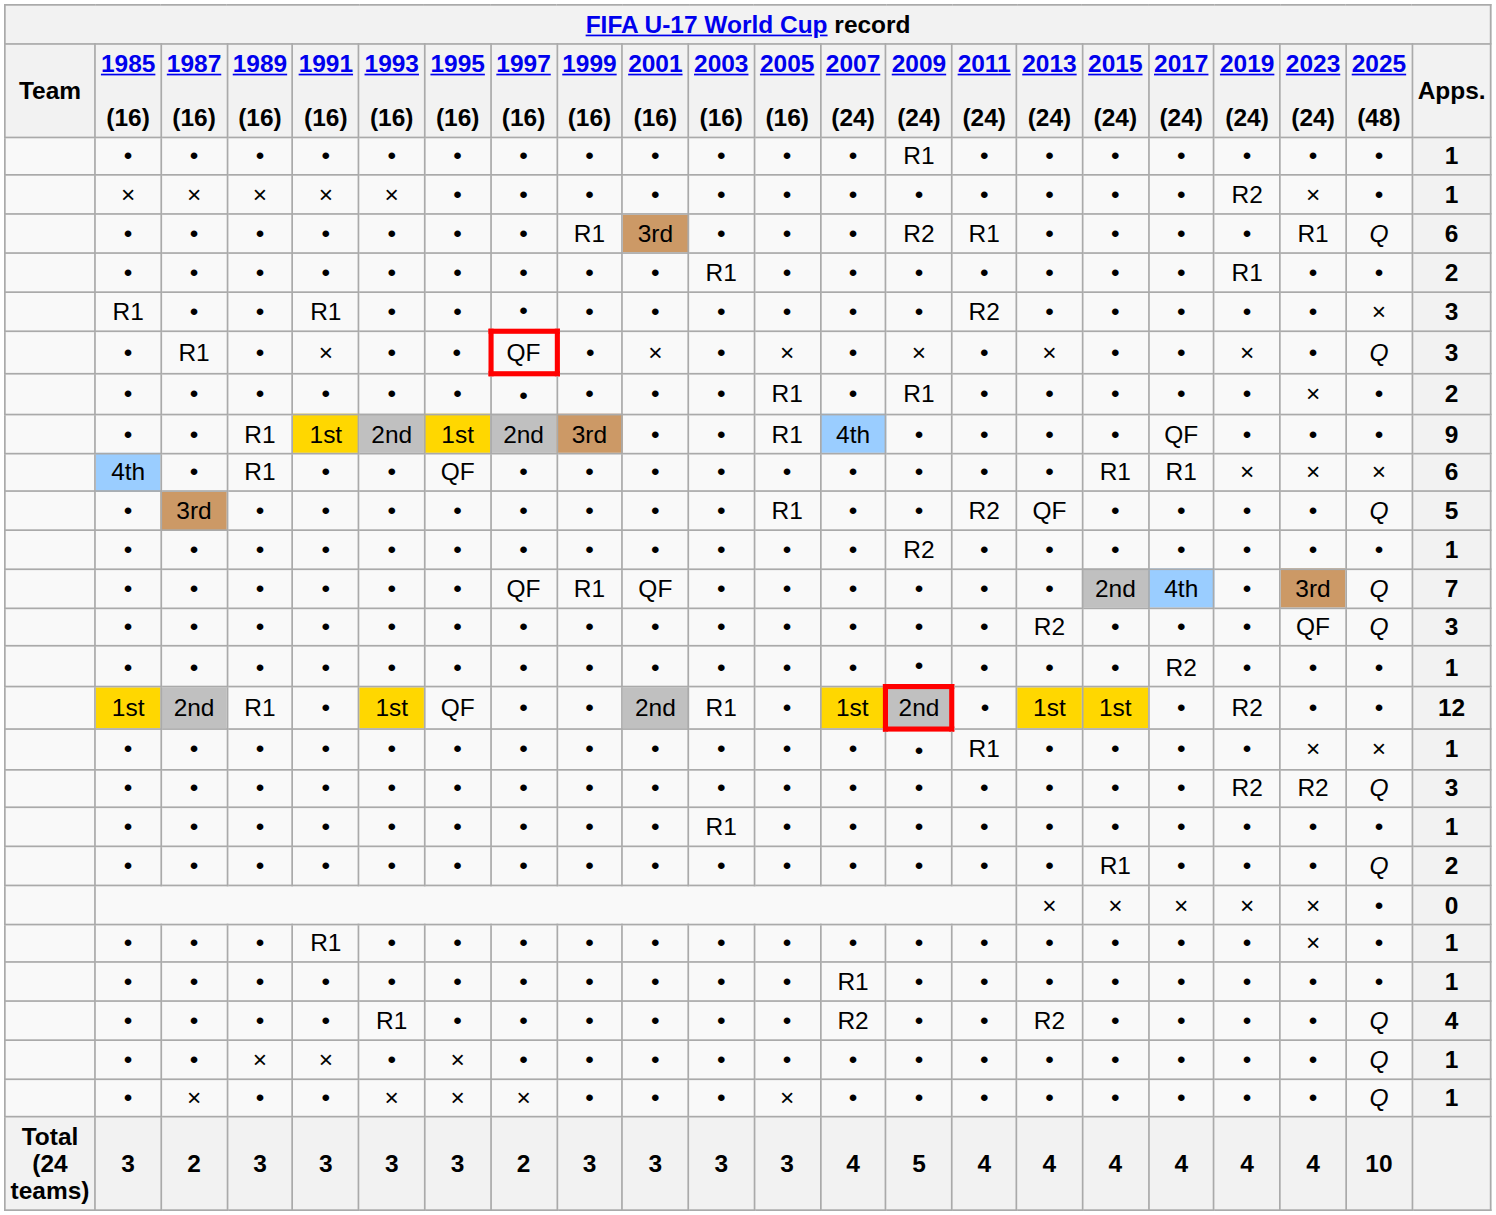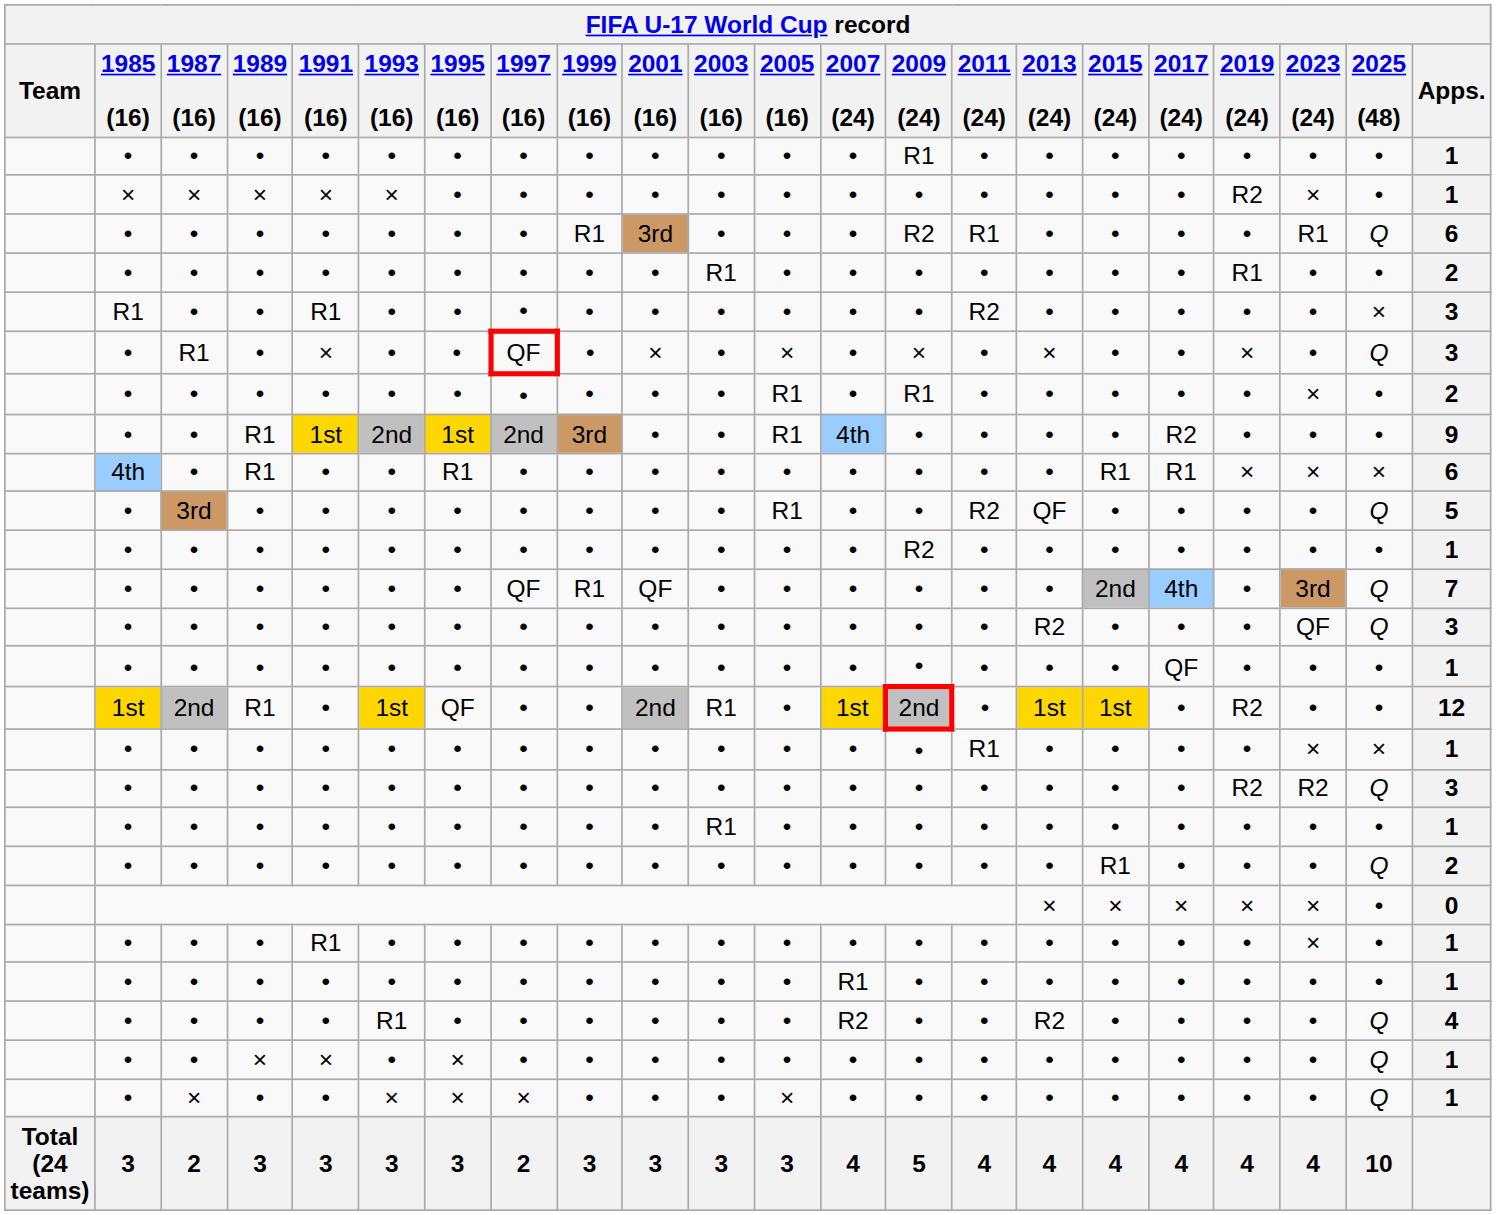row 10 | 2017 (24): QF -> R2
row 11 | 1995 (16): QF -> R1
row 16 | 2017 (24): R2 -> QF
